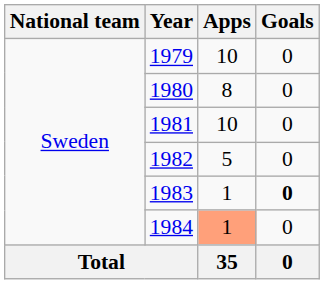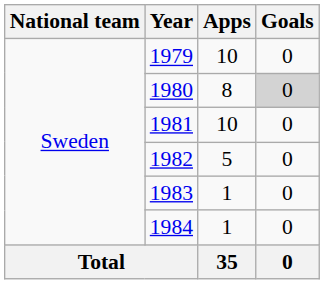1980 | Goals: no background -> lightgrey background
1983 | Goals: bold -> normal
1984 | Apps: lightsalmon background -> no background
